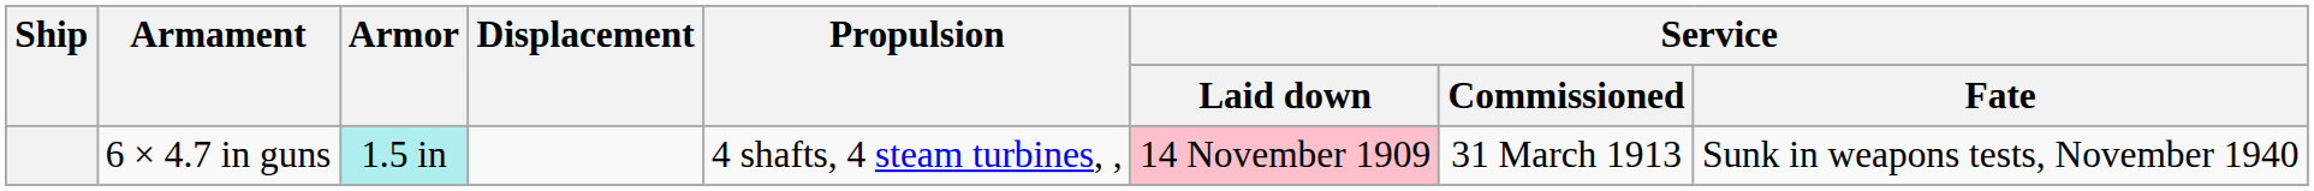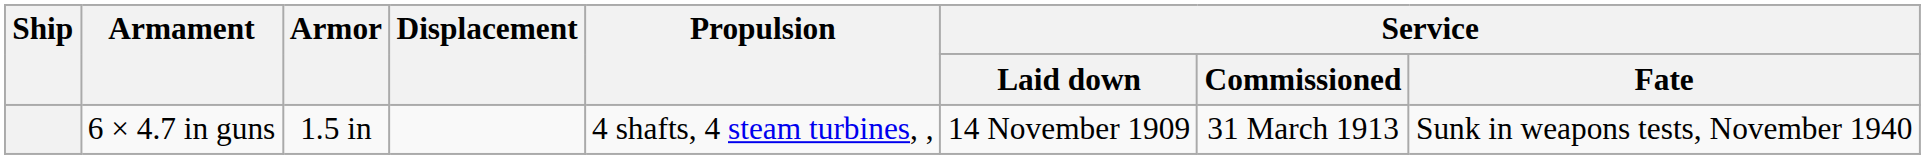6 × 4.7 in guns | Armor: paleturquoise background -> no background
6 × 4.7 in guns | Service / Laid down: pink background -> no background
